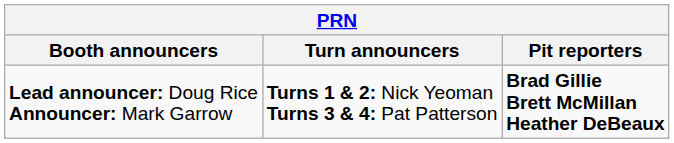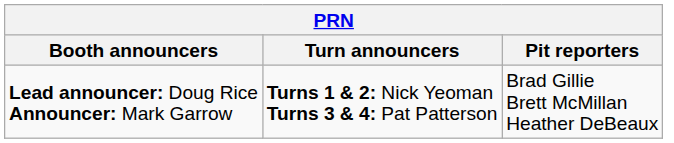Lead announcer: Doug Rice Announcer: Mark Garrow | Pit reporters: bold -> normal
